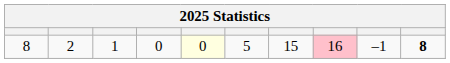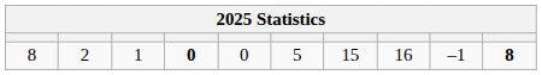row 3 | column 4: normal -> bold
row 3 | column 5: lightyellow background -> no background
row 3 | column 8: pink background -> no background
